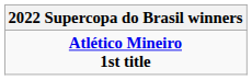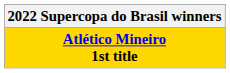row 2 | column 1: no background -> gold background
